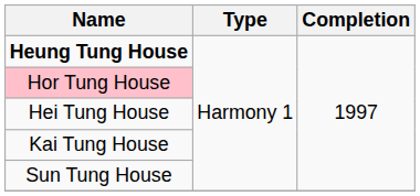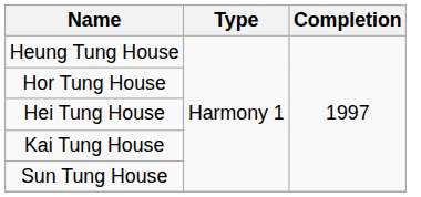Heung Tung House | Name: bold -> normal
Hor Tung House | Name: pink background -> no background
